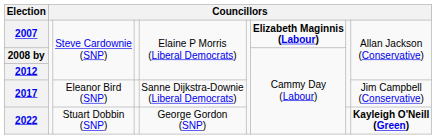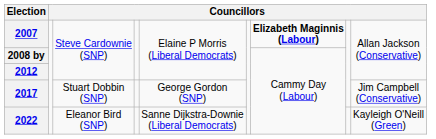2017 | column 3: Eleanor Bird (SNP) -> Stuart Dobbin (SNP)
2017 | column 5: Sanne Dijkstra-Downie (Liberal Democrats) -> George Gordon (SNP)
2022 | column 3: Stuart Dobbin (SNP) -> Eleanor Bird (SNP)
2022 | column 5: George Gordon (SNP) -> Sanne Dijkstra-Downie (Liberal Democrats)
2022 | column 9: bold -> normal
